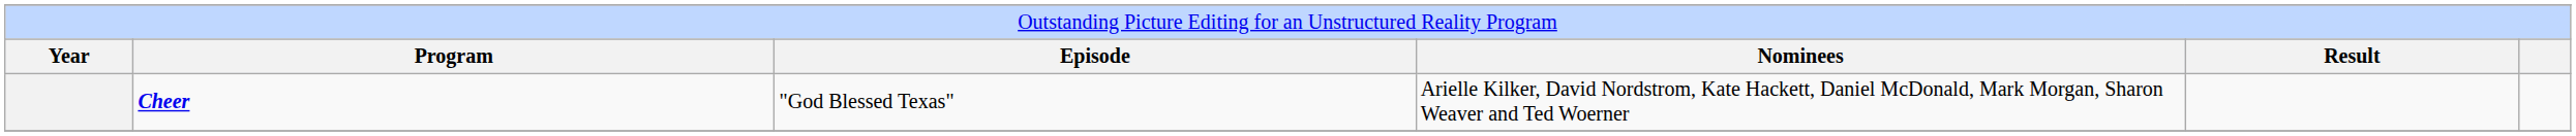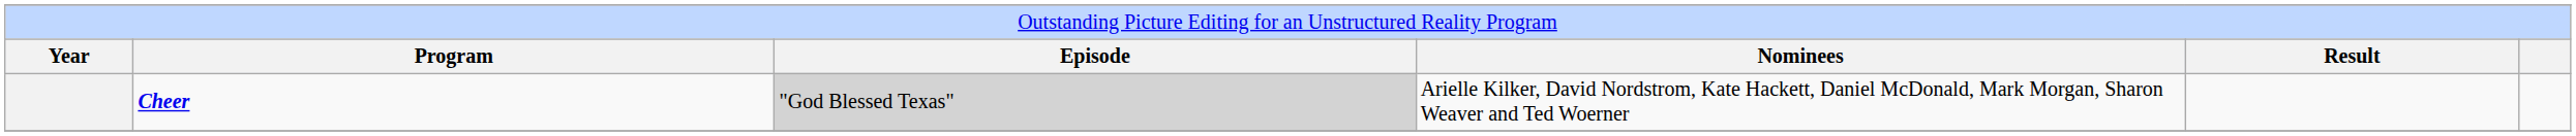row 3 | column 3: no background -> lightgrey background
